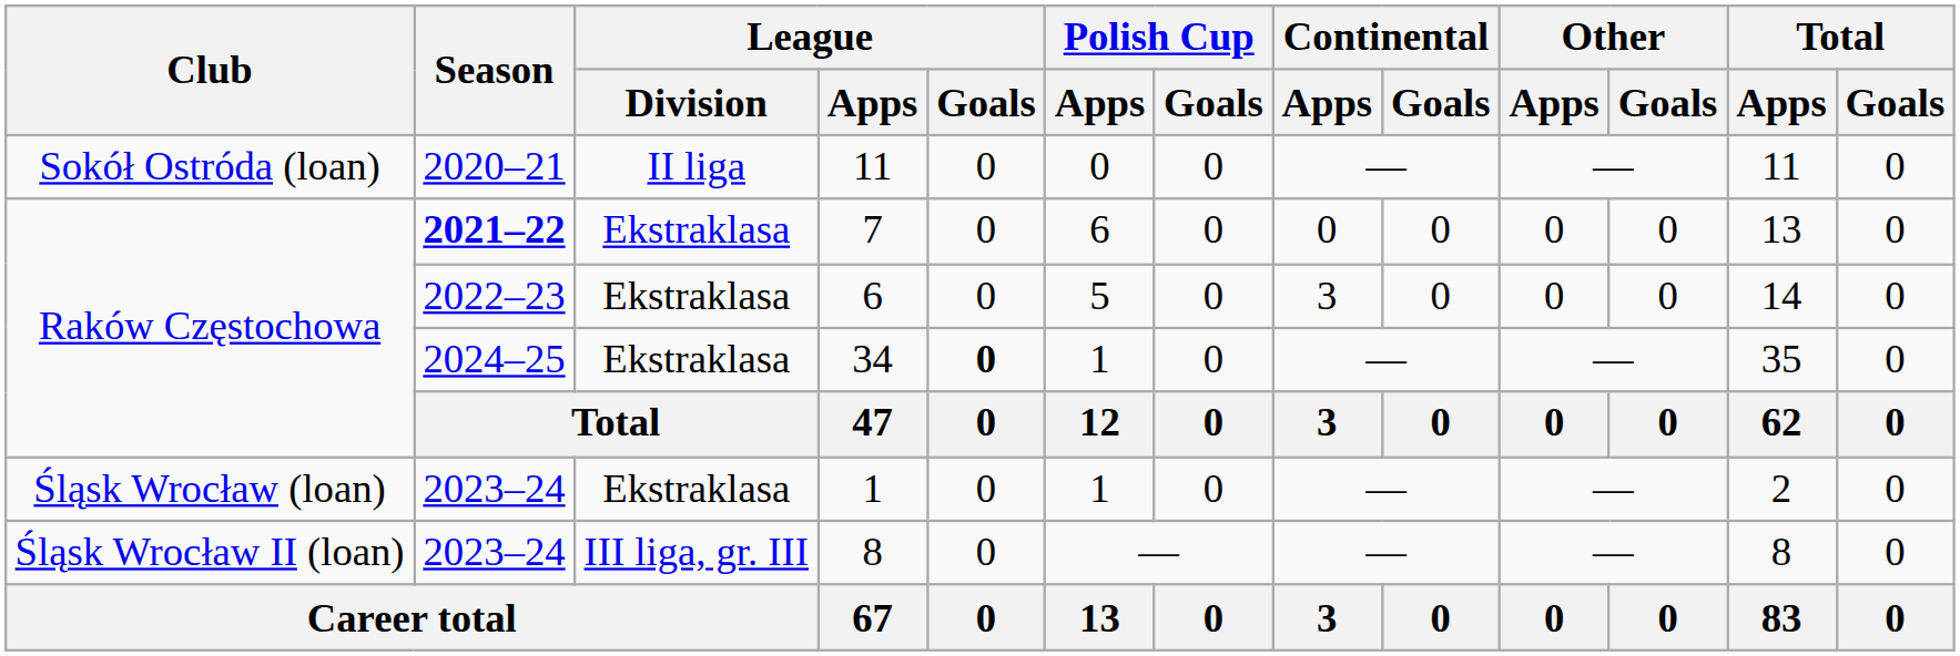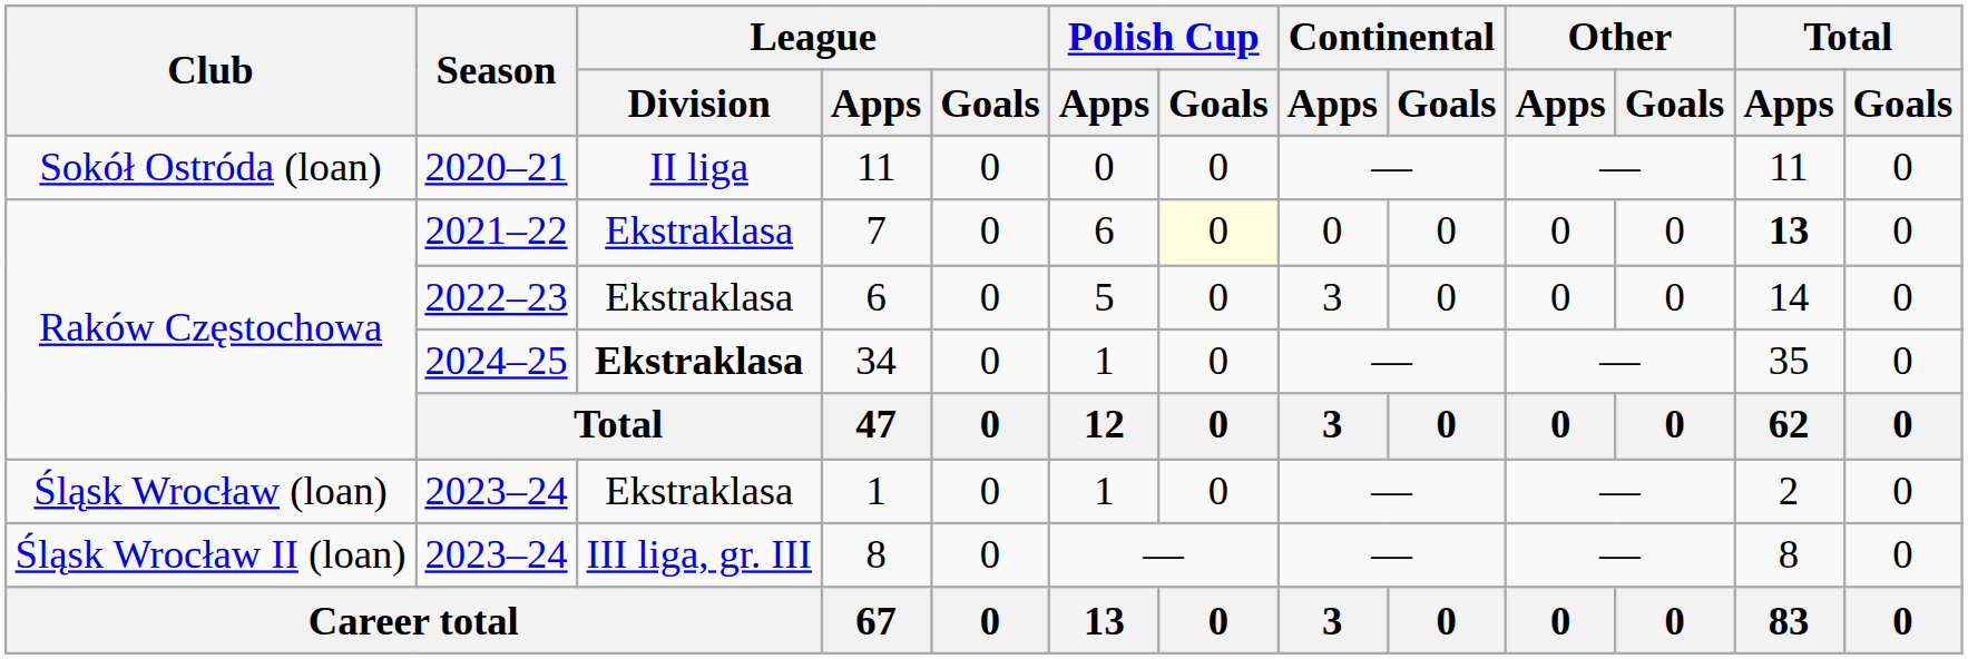7 | Season: bold -> normal
7 | Polish Cup / Goals: no background -> lightyellow background
7 | Total / Apps: normal -> bold
34 | League / Division: normal -> bold
34 | League / Goals: bold -> normal
